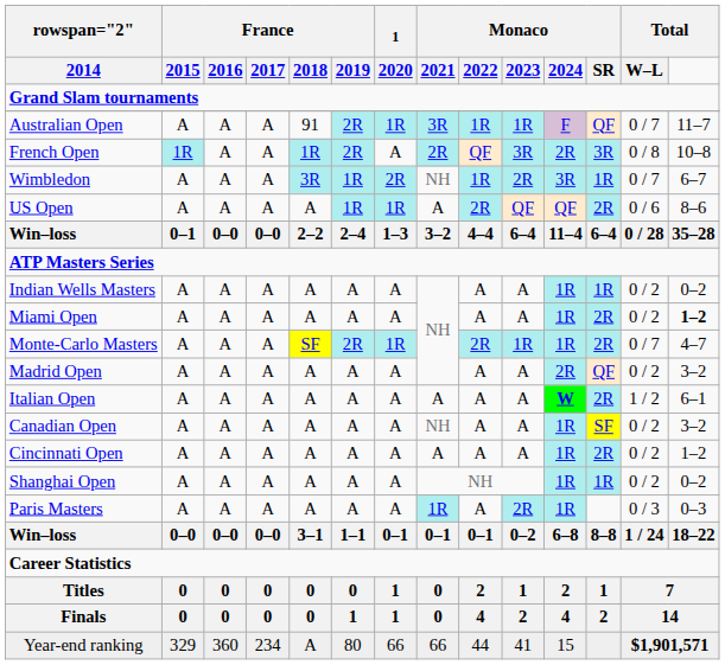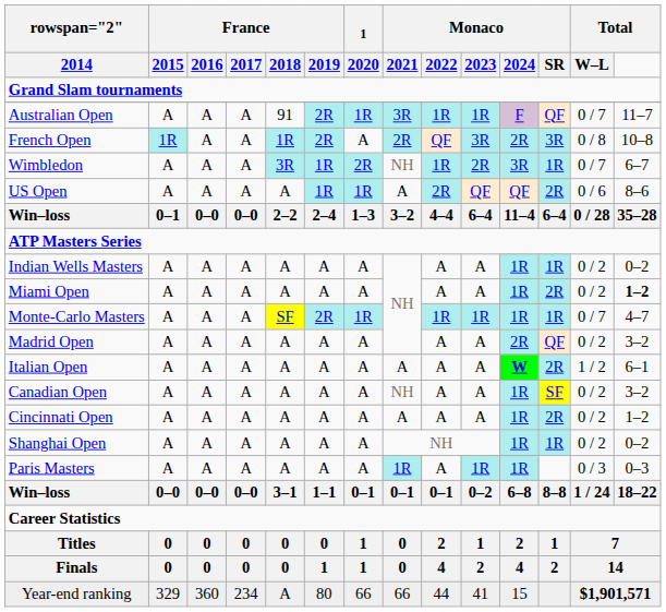Monte-Carlo Masters | Monaco / 2022: 2R -> 1R
Monte-Carlo Masters | Monaco / SR: 2R -> 1R
Paris Masters | Monaco / 2023: 2R -> 1R
